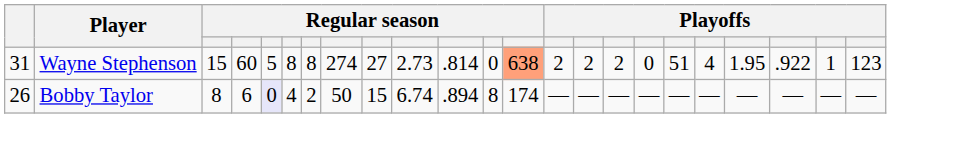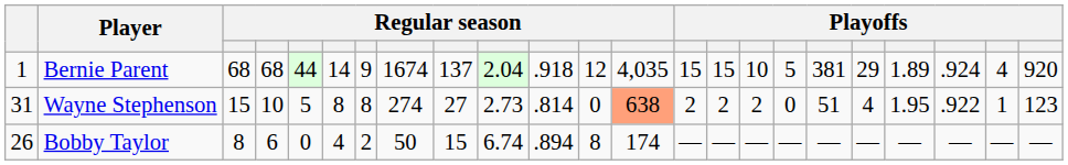+ row: 1 | Bernie Parent | 68 | 68 | 44 | 14 | 9 | 1674 | 137 | 2.04 | .918 | 12 | 4,035 | 15 | 15 | 10 | 5 | 381 | 29 | 1.89 | .924 | 4 | 920
Wayne Stephenson | column 4: 60 -> 10
Bobby Taylor | column 5: lavender background -> no background
